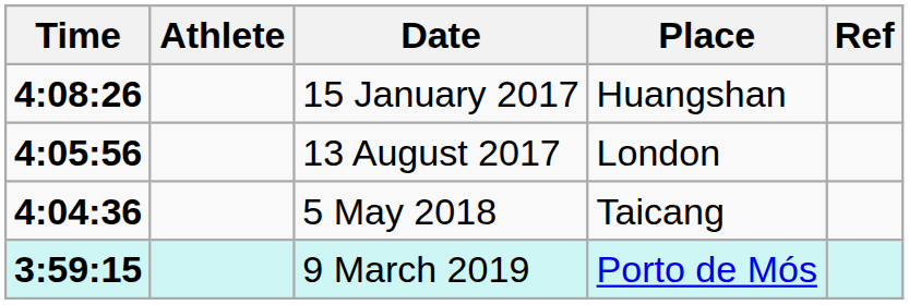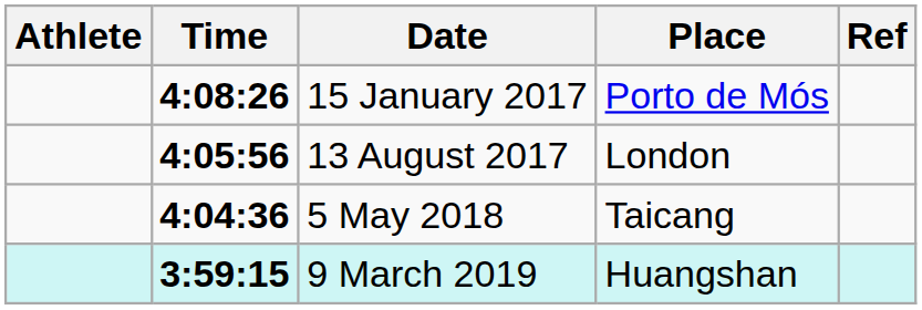columns swapped: Time <-> Athlete
15 January 2017 | Place: Huangshan -> Porto de Mós
9 March 2019 | Place: Porto de Mós -> Huangshan
